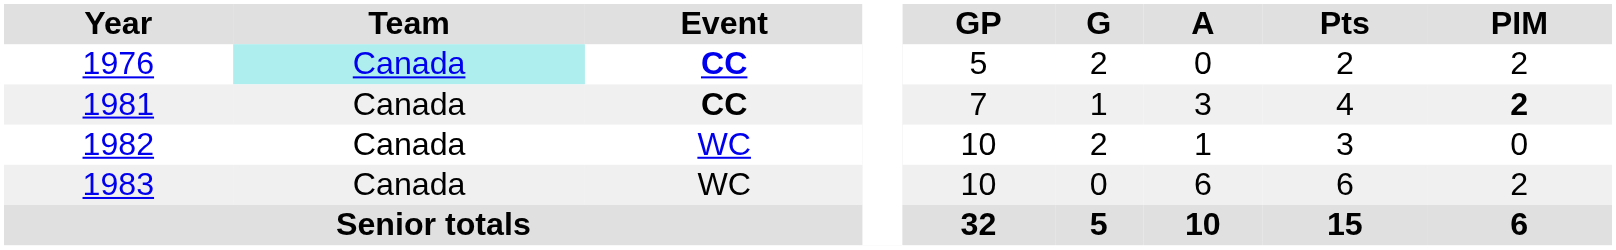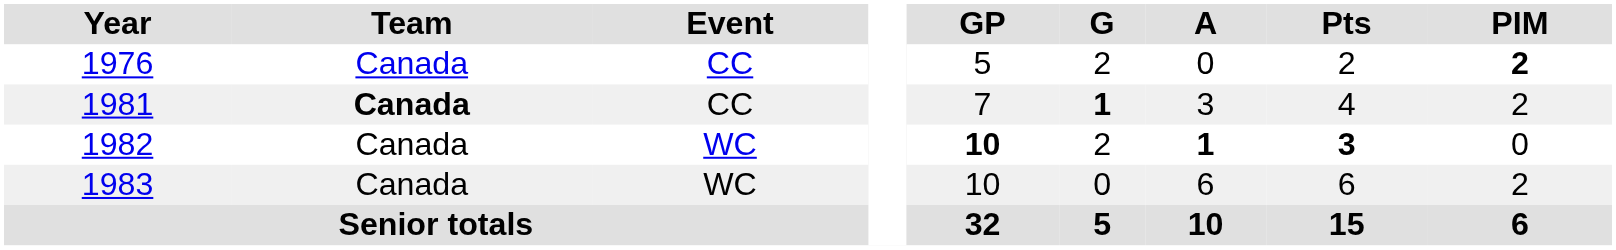1976 | Team: paleturquoise background -> no background
1976 | Event: bold -> normal
1976 | PIM: normal -> bold
1981 | Team: normal -> bold
1981 | Event: bold -> normal
1981 | G: normal -> bold
1981 | PIM: bold -> normal
1982 | GP: normal -> bold
1982 | A: normal -> bold
1982 | Pts: normal -> bold
